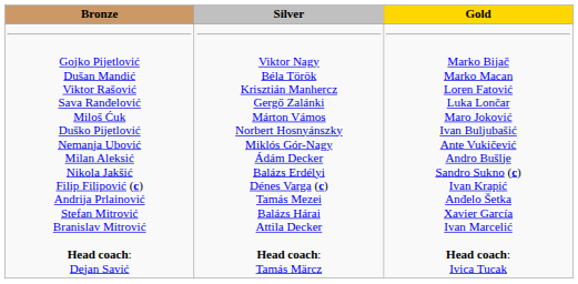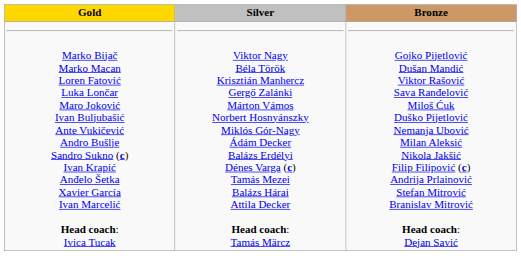columns swapped: Gold <-> Bronze
